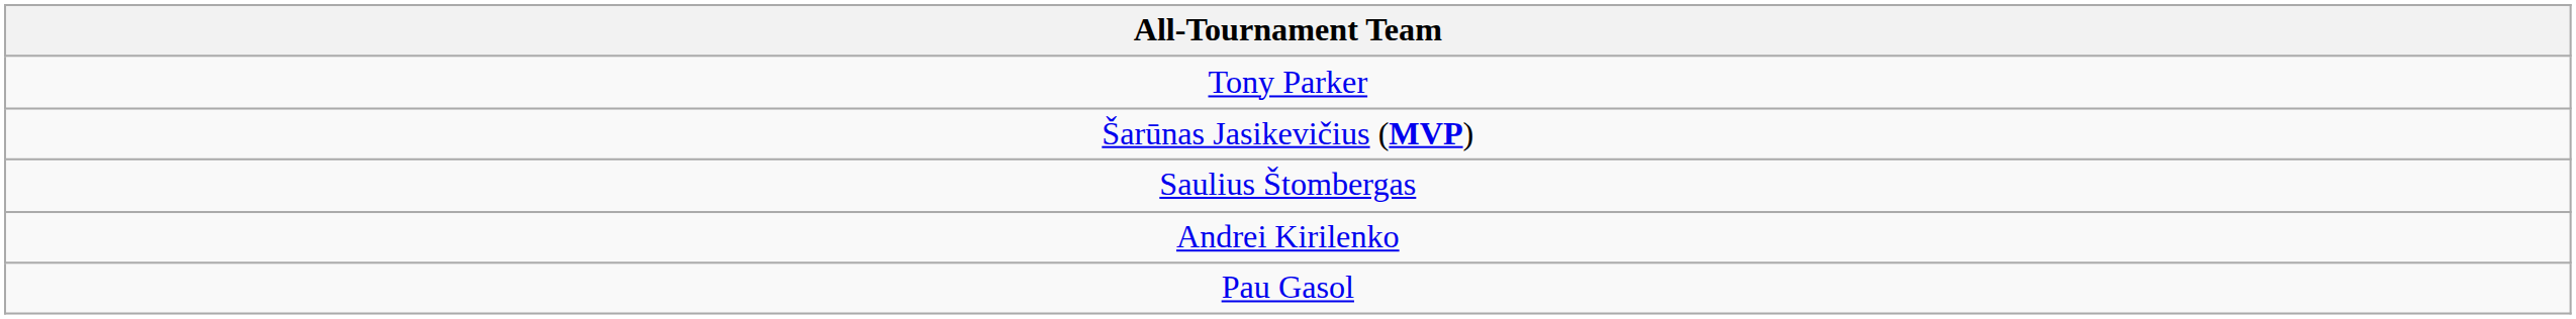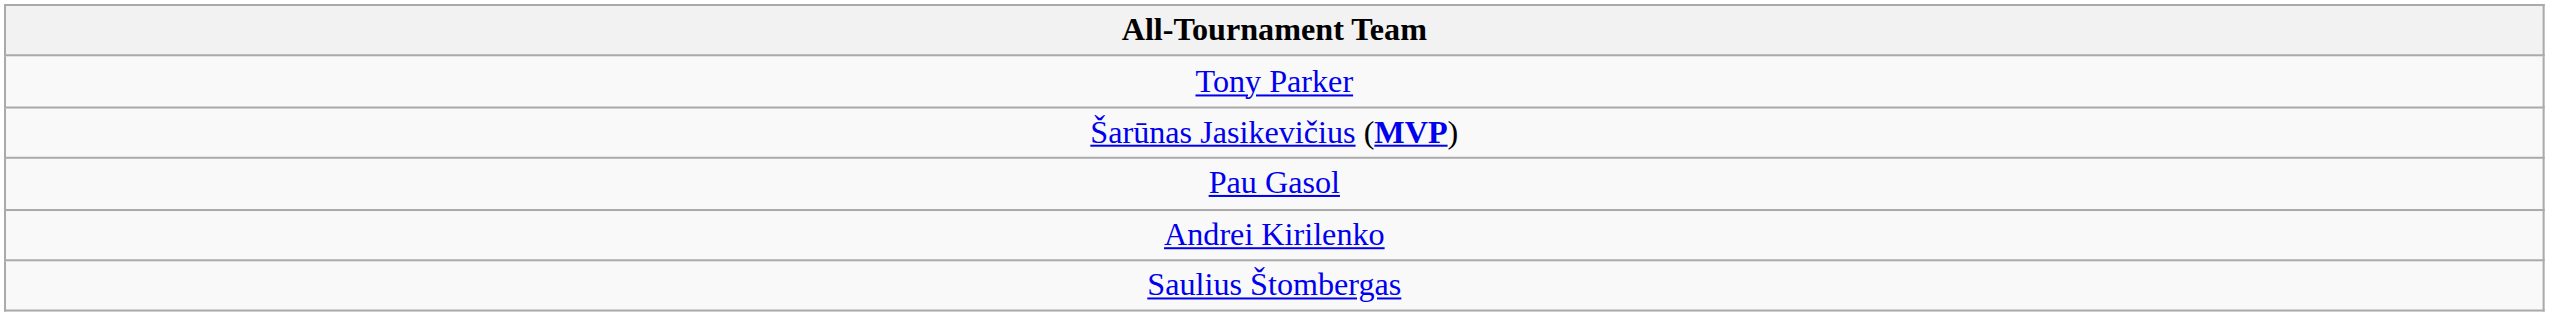row 4 | column 1: Saulius Štombergas -> Pau Gasol
row 6 | column 1: Pau Gasol -> Saulius Štombergas
